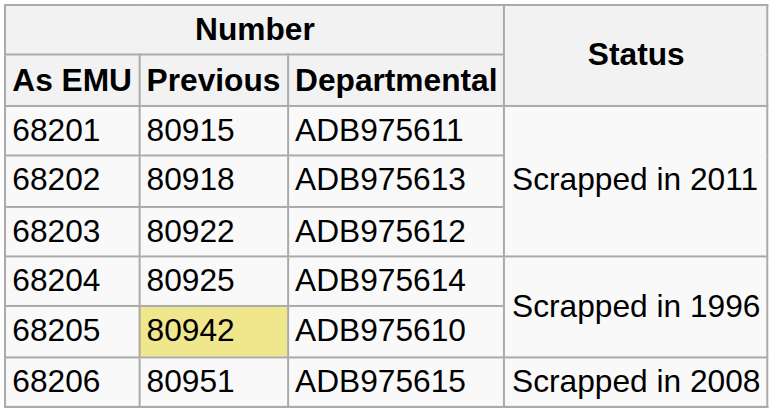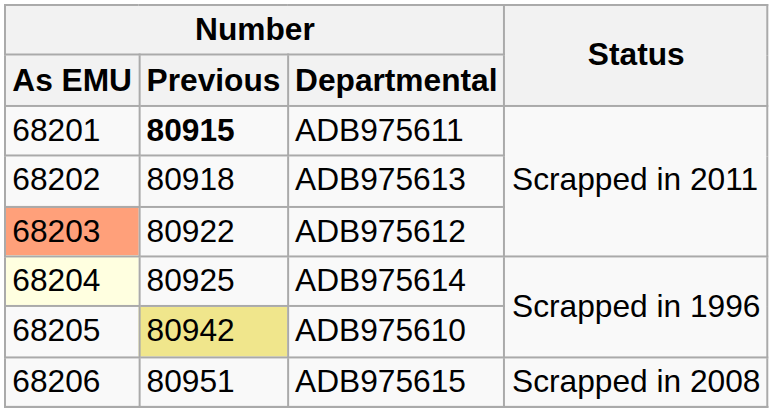ADB975611 | Number / Previous: normal -> bold
ADB975612 | Number / As EMU: no background -> lightsalmon background
ADB975614 | Number / As EMU: no background -> lightyellow background
